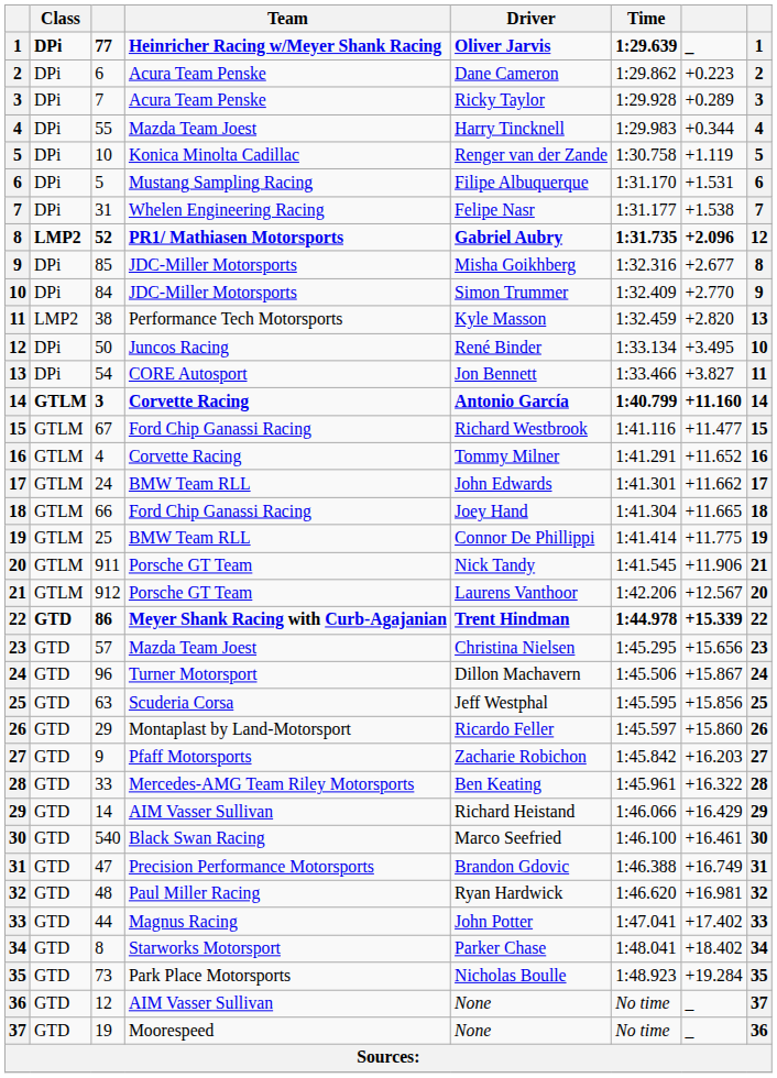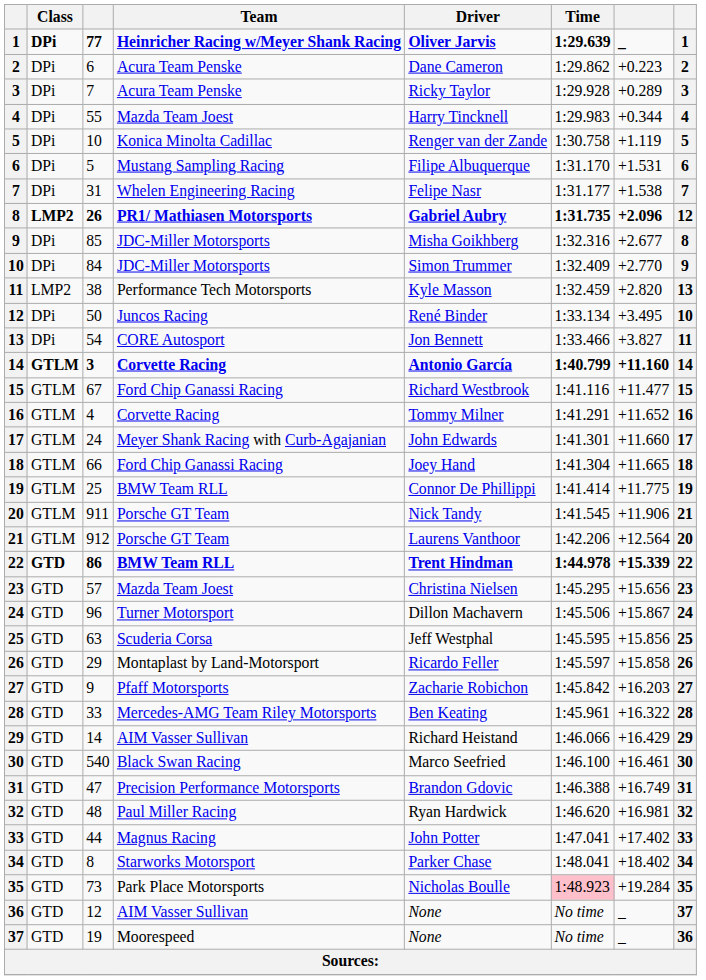row 9 | column 3: 52 -> 26
row 18 | Team: BMW Team RLL -> Meyer Shank Racing with Curb-Agajanian
row 18 | column 7: +11.662 -> +11.660
row 22 | column 7: +12.567 -> +12.564
row 23 | Team: Meyer Shank Racing with Curb-Agajanian -> BMW Team RLL
row 27 | column 7: +15.860 -> +15.858
row 36 | Time: no background -> pink background
